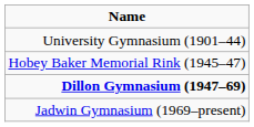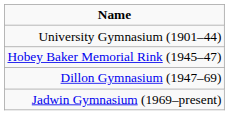row 4 | column 1: bold -> normal
